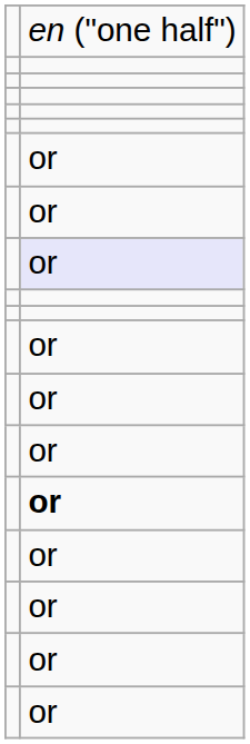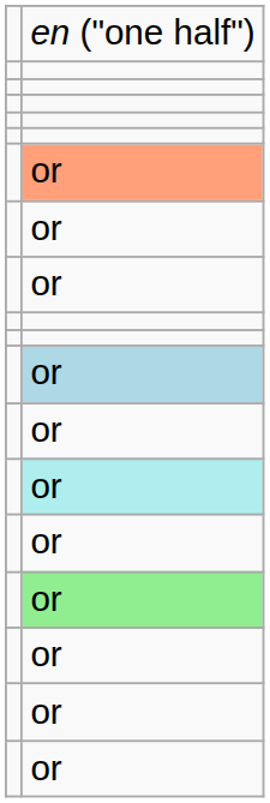row 7 | column 2: no background -> lightsalmon background
row 9 | column 2: lavender background -> no background
row 12 | column 2: no background -> lightblue background
row 14 | column 2: no background -> paleturquoise background
row 15 | column 2: bold -> normal
row 16 | column 2: no background -> lightgreen background
